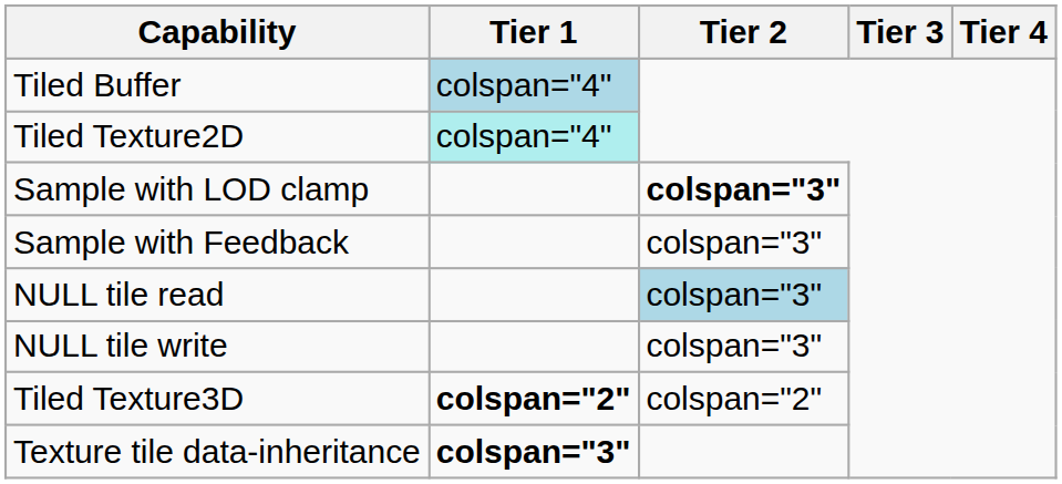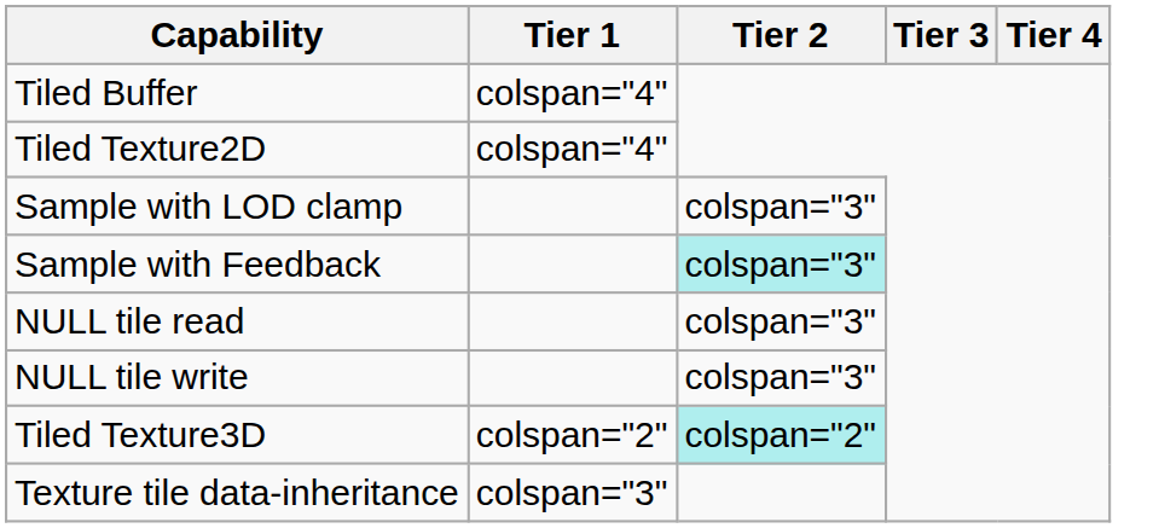Tiled Buffer | Tier 1: lightblue background -> no background
Tiled Texture2D | Tier 1: paleturquoise background -> no background
Sample with LOD clamp | Tier 2: bold -> normal
Sample with Feedback | Tier 2: no background -> paleturquoise background
NULL tile read | Tier 2: lightblue background -> no background
Tiled Texture3D | Tier 1: bold -> normal
Tiled Texture3D | Tier 2: no background -> paleturquoise background
Texture tile data-inheritance | Tier 1: bold -> normal
